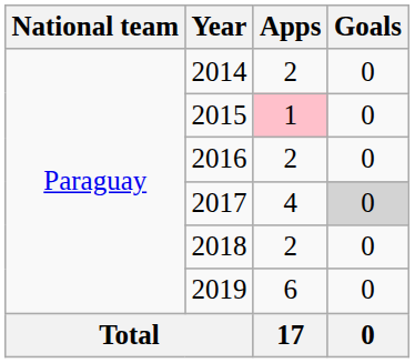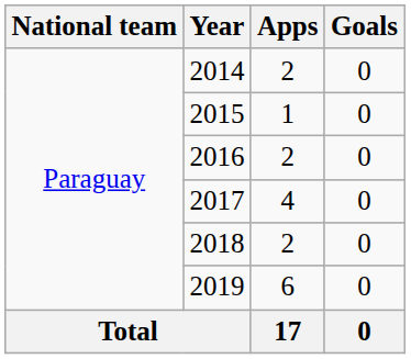2015 | Apps: pink background -> no background
2017 | Goals: lightgrey background -> no background
